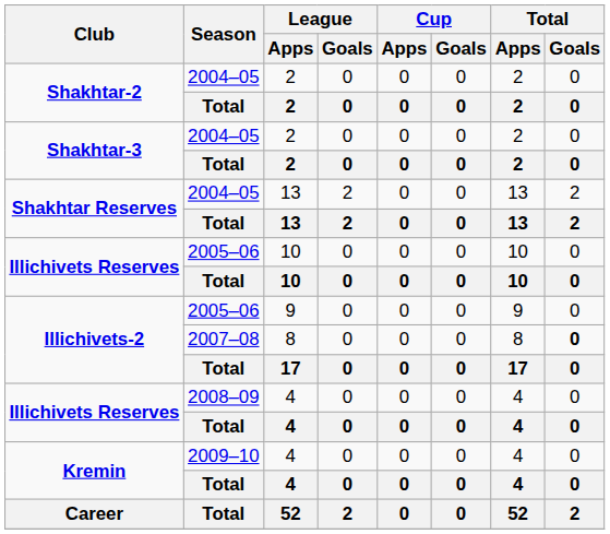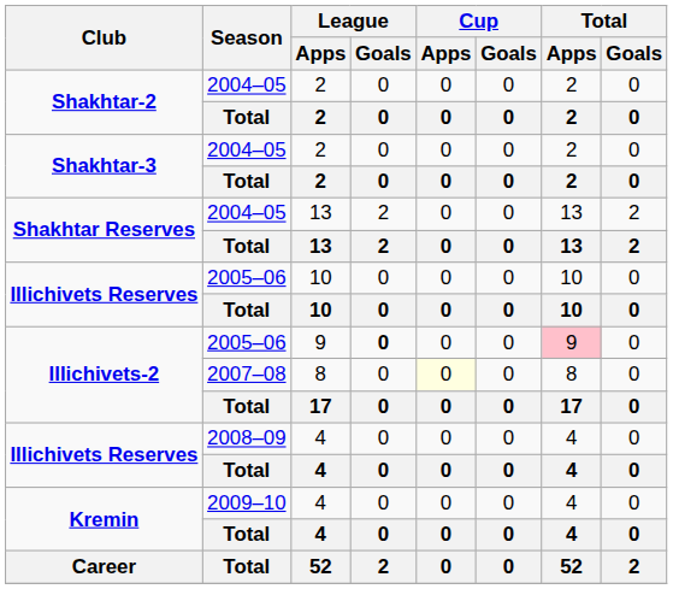Illichivets-2 / 9 | League / Goals: normal -> bold
Illichivets-2 / 9 | Total / Apps: no background -> pink background
Illichivets-2 / 8 | Cup / Apps: no background -> lightyellow background
Illichivets-2 / 8 | Total / Goals: bold -> normal
